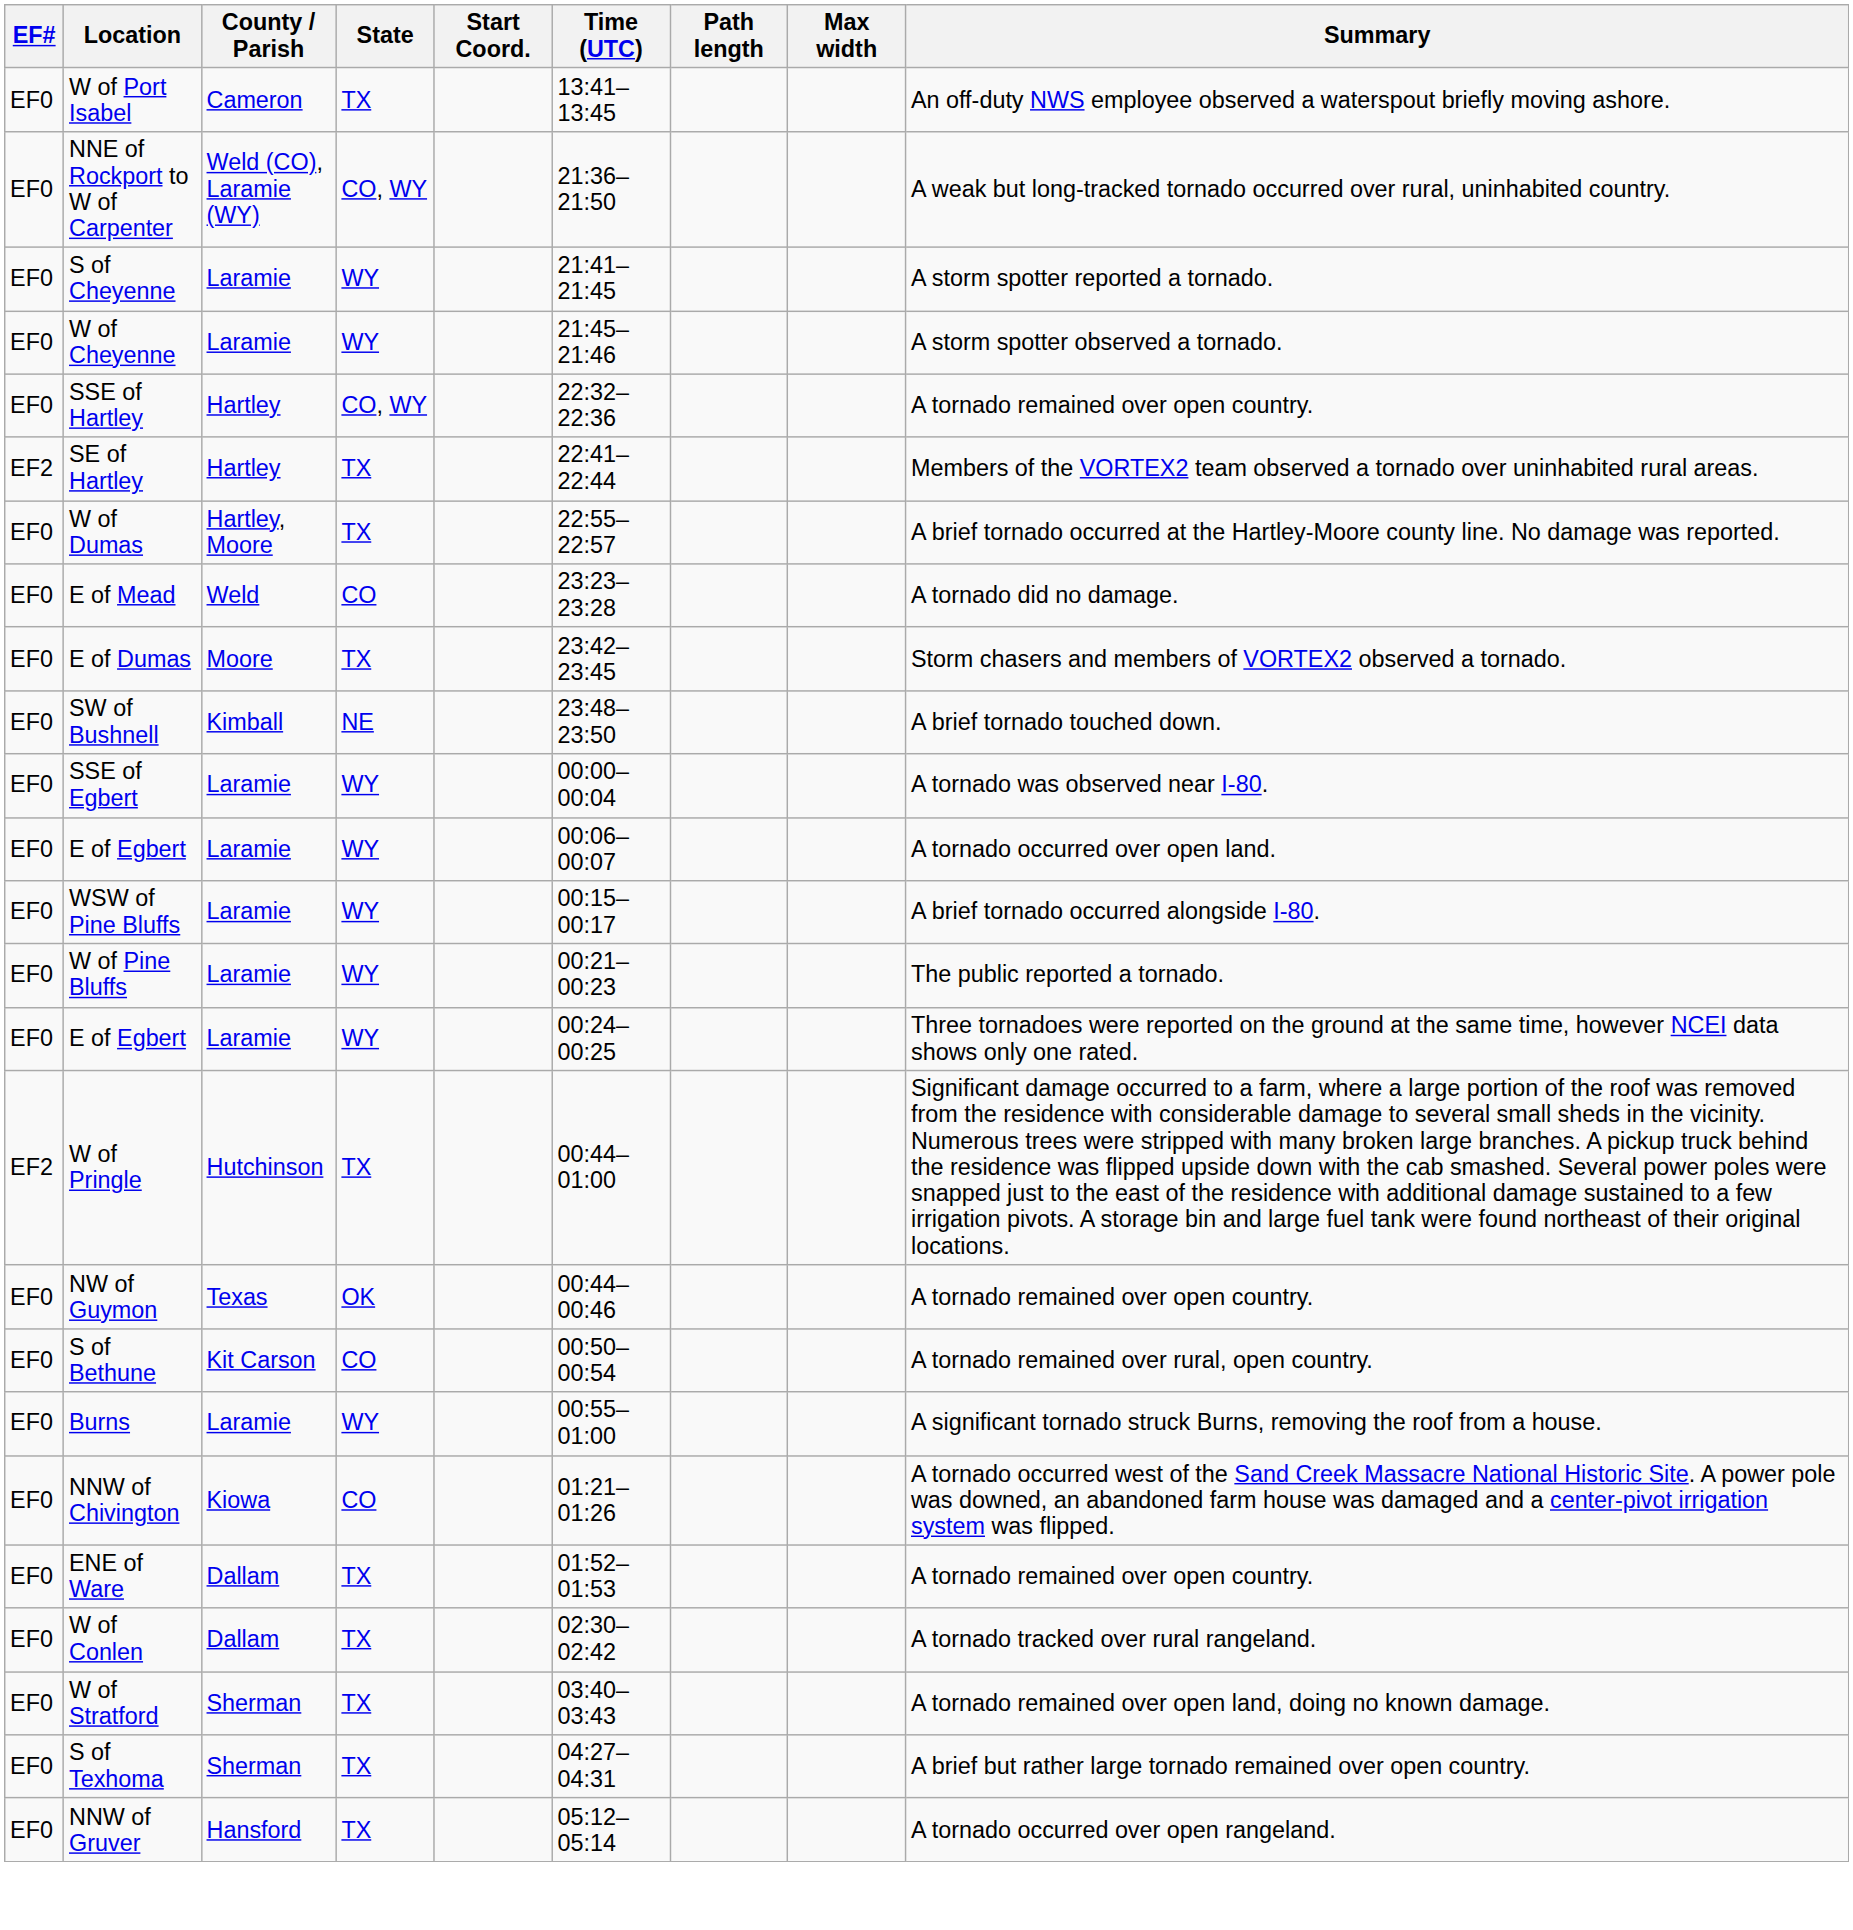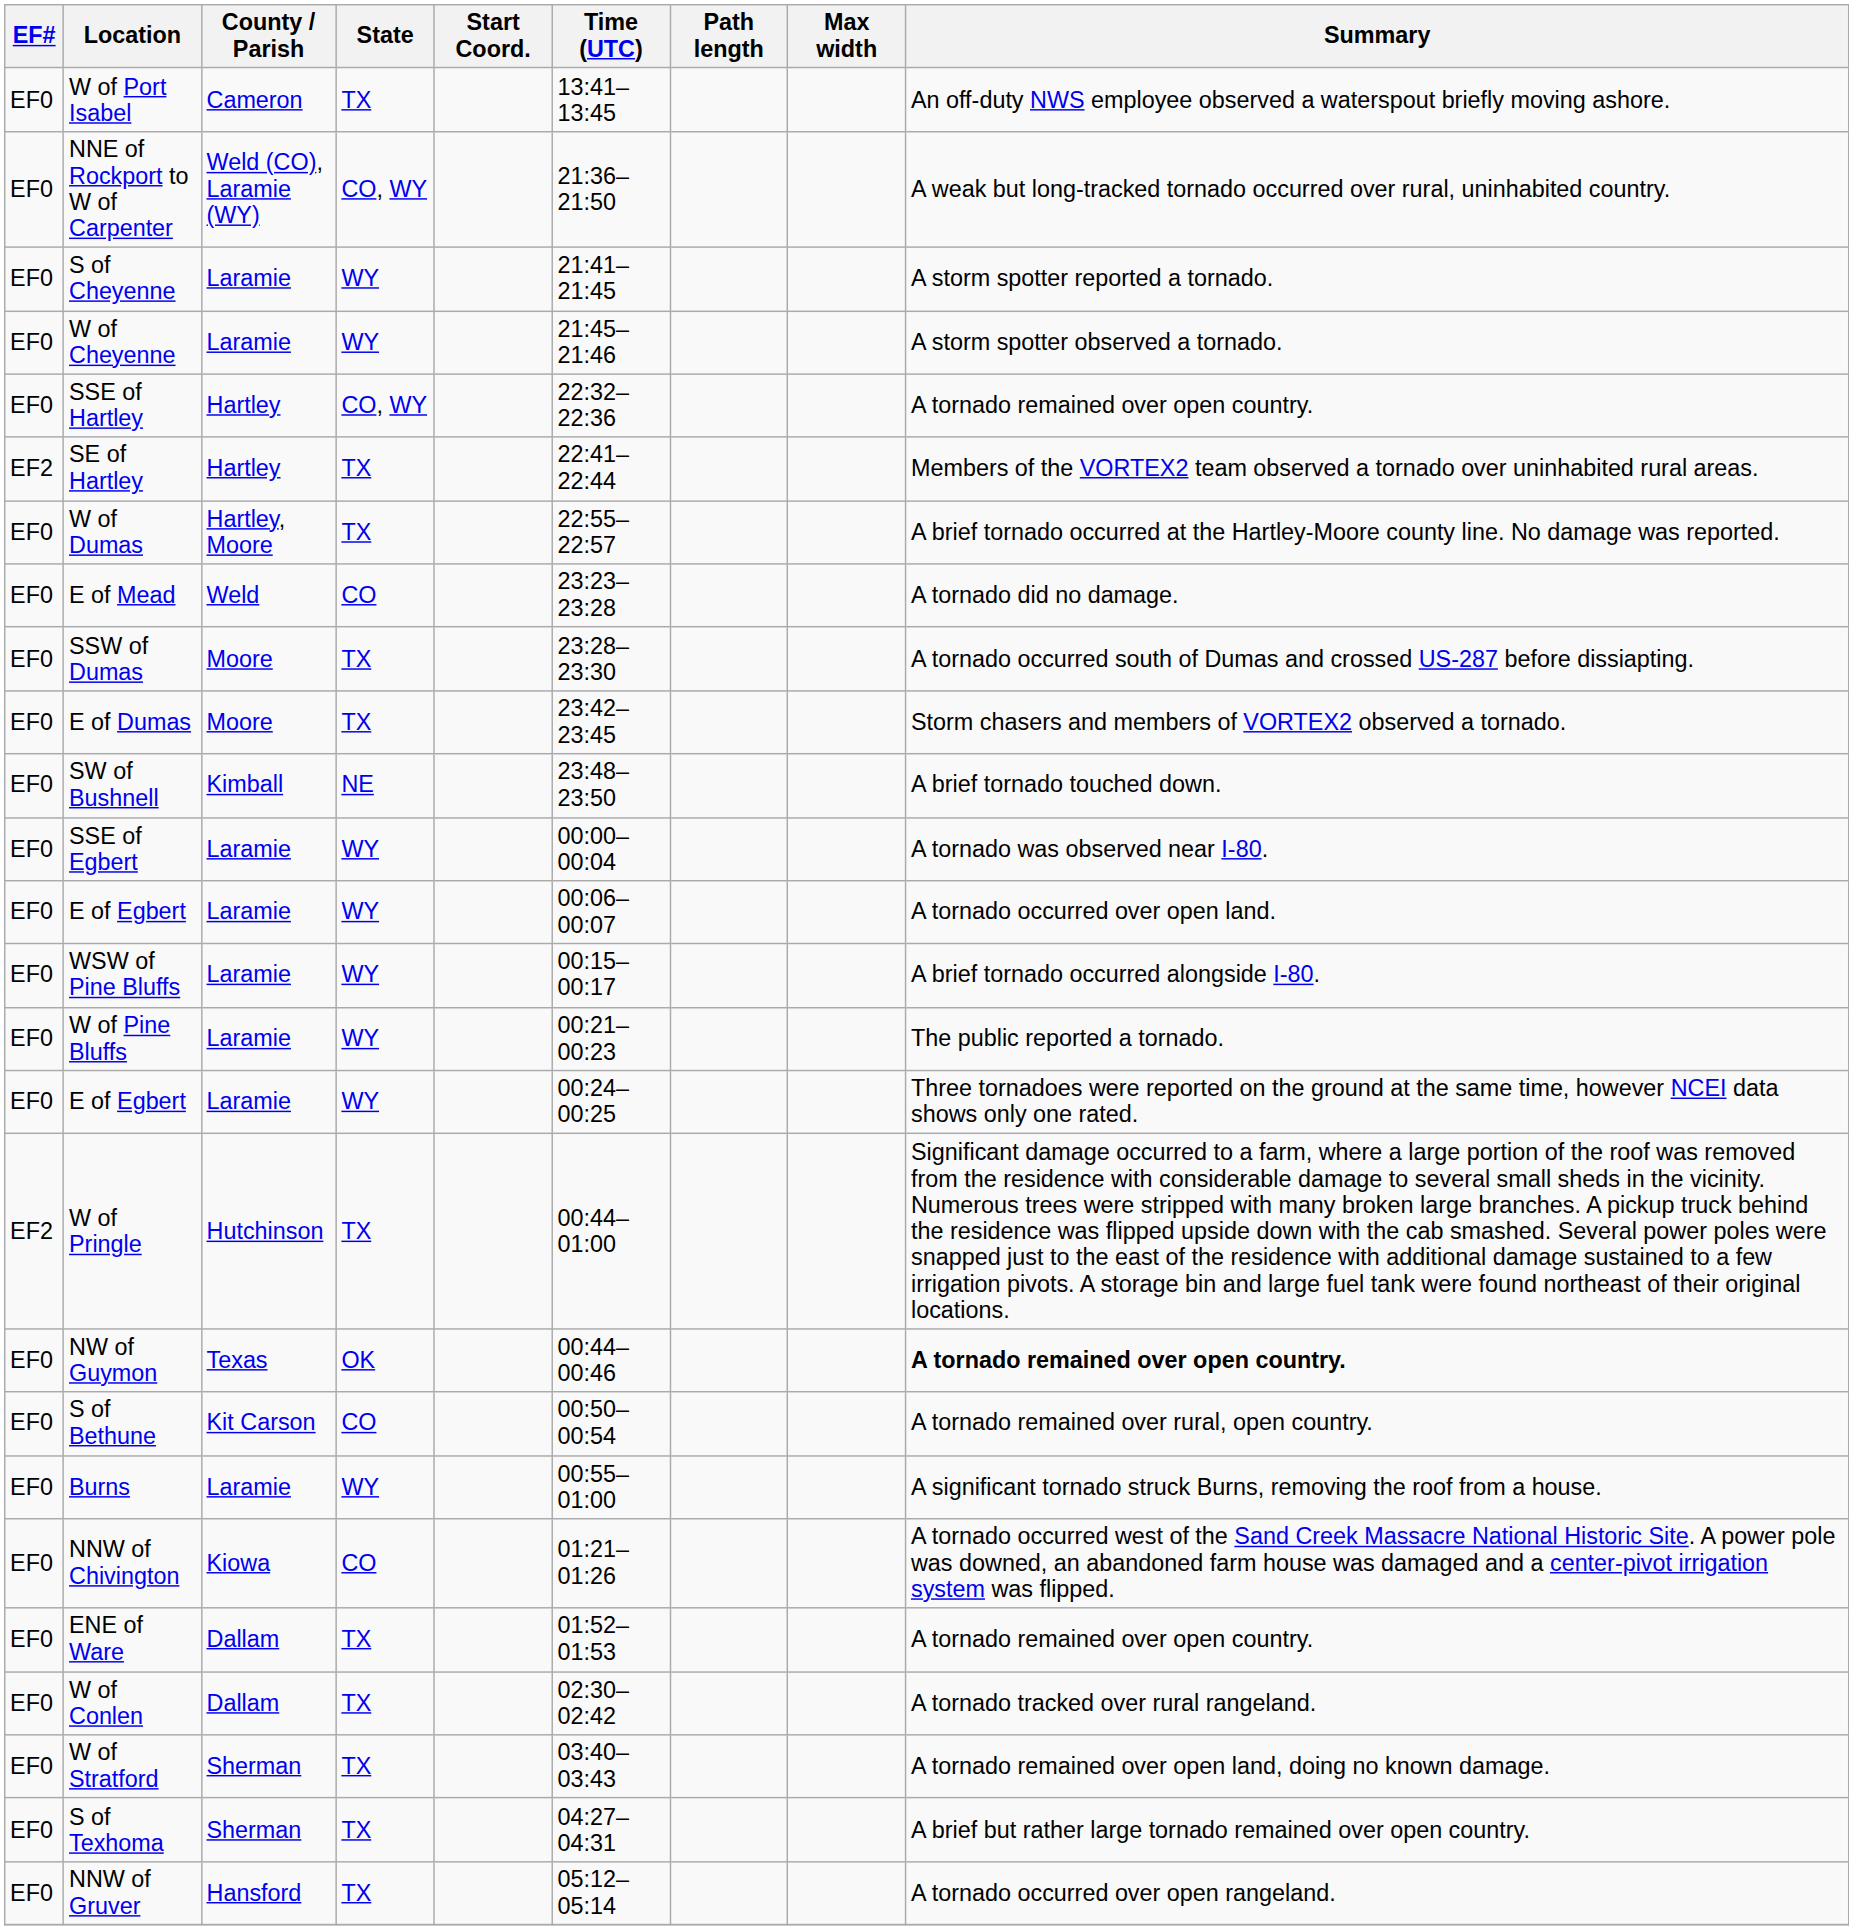+ row: EF0 | SSW of Dumas | Moore | TX | 23:28–23:30 | A tornado occurred south of Dumas and crossed US-287 before dissiapting.
NW of Guymon | Summary: normal -> bold
